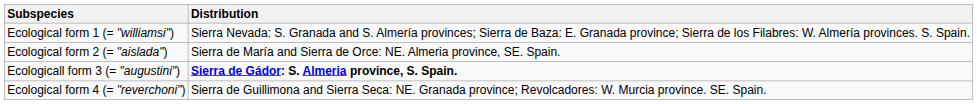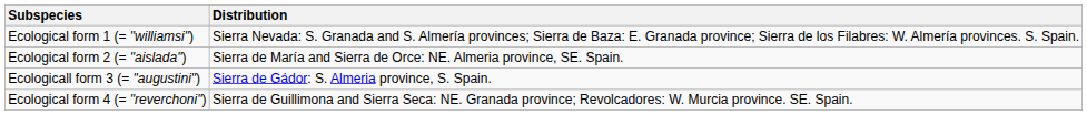Ecologicall form 3 (= "augustini") | Distribution: bold -> normal
